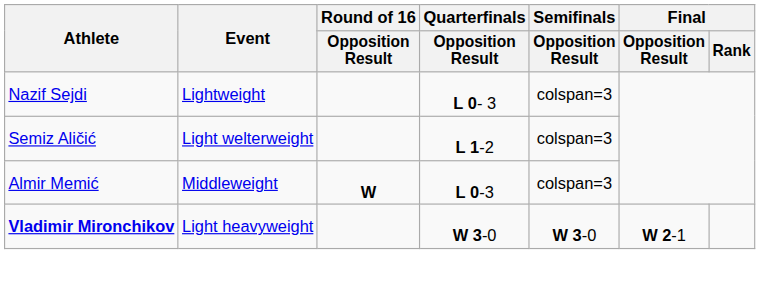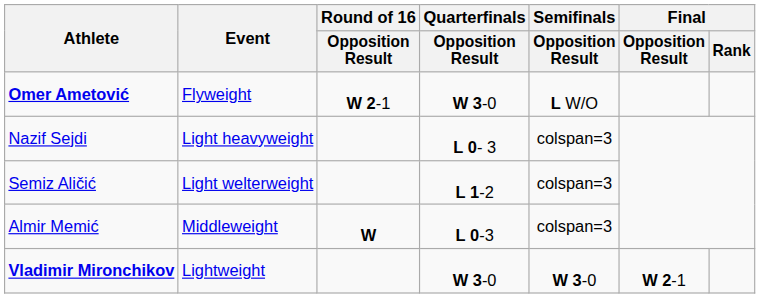+ row: Omer Ametović | Flyweight | W 2-1 | W 3-0 | L W/O
Nazif Sejdi | Event: Lightweight -> Light heavyweight
Vladimir Mironchikov | Event: Light heavyweight -> Lightweight
